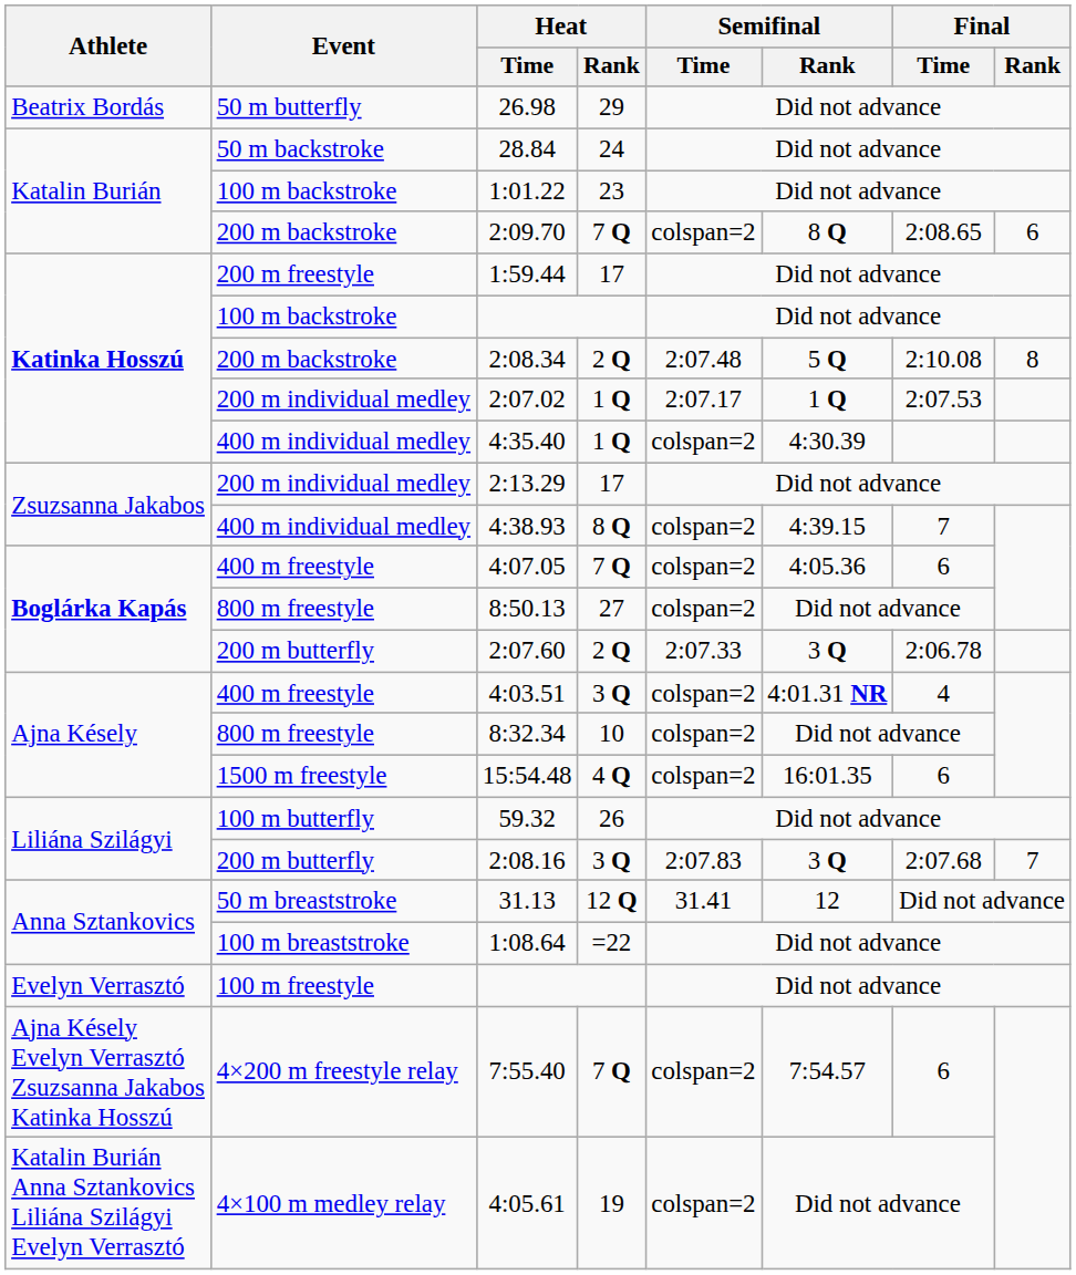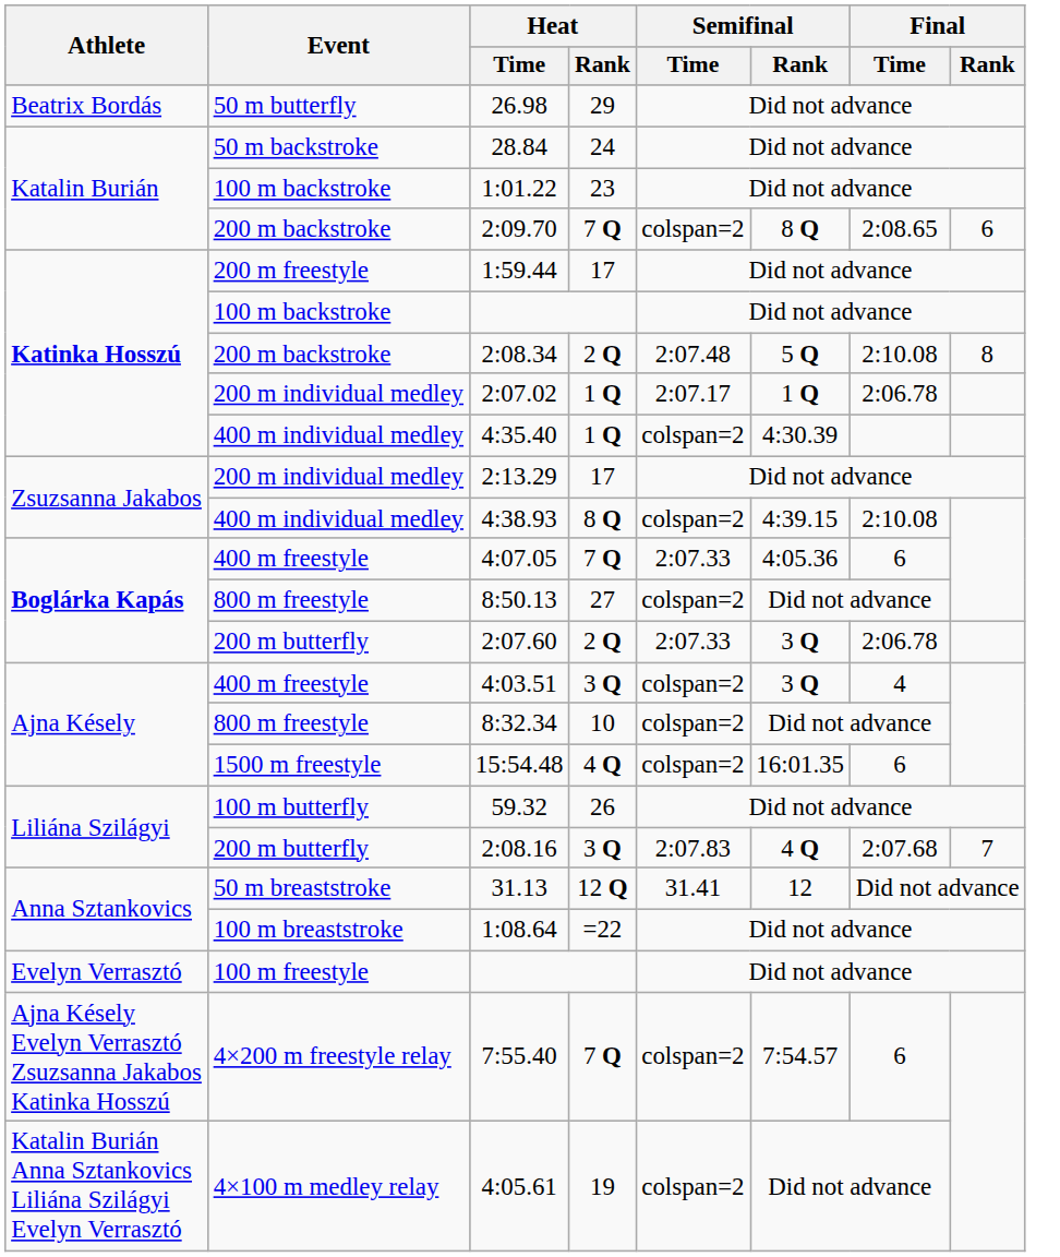2:07.02 | Final / Time: 2:07.53 -> 2:06.78
4:38.93 | Final / Time: 7 -> 2:10.08
4:07.05 | Semifinal / Time: colspan=2 -> 2:07.33
4:03.51 | Semifinal / Rank: 4:01.31 NR -> 3 Q
2:08.16 | Semifinal / Rank: 3 Q -> 4 Q
